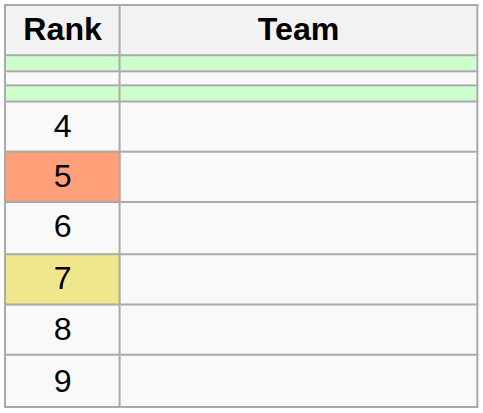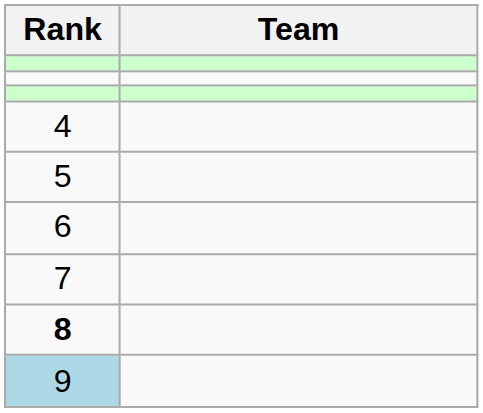row 6 | Rank: lightsalmon background -> no background
row 8 | Rank: khaki background -> no background
row 9 | Rank: normal -> bold
row 10 | Rank: no background -> lightblue background
